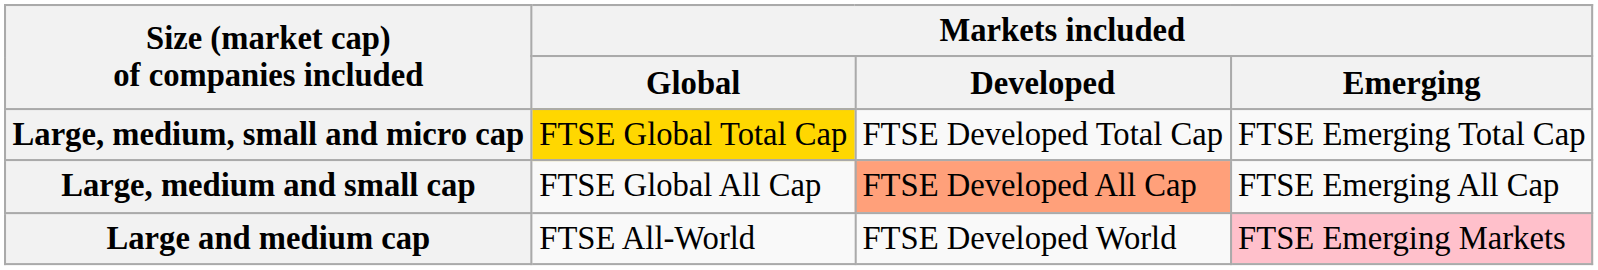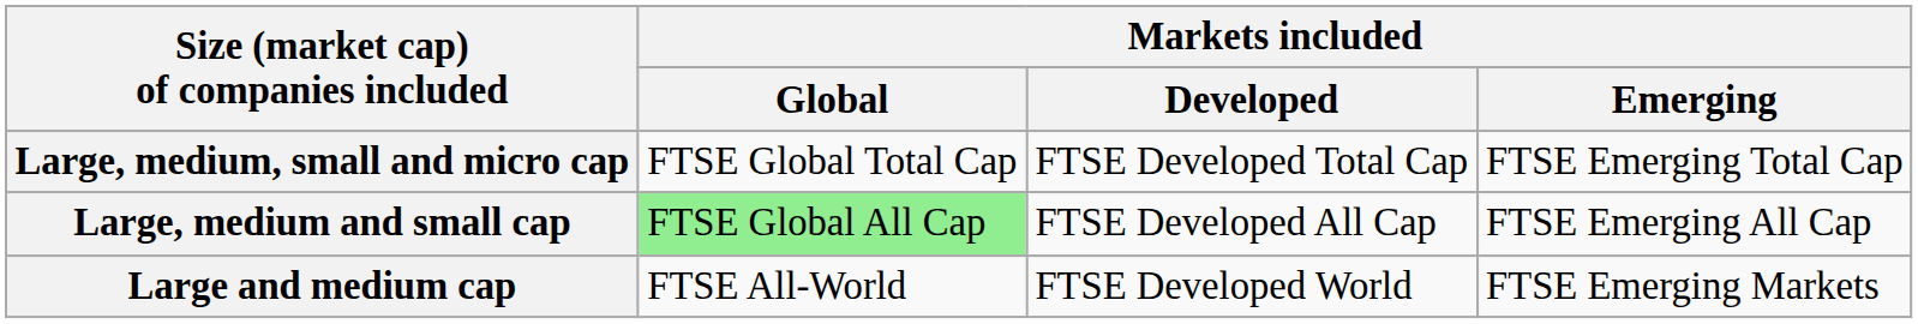row 3 | Markets included / Global: gold background -> no background
row 4 | Markets included / Global: no background -> lightgreen background
row 4 | Markets included / Developed: lightsalmon background -> no background
row 5 | Markets included / Emerging: pink background -> no background
